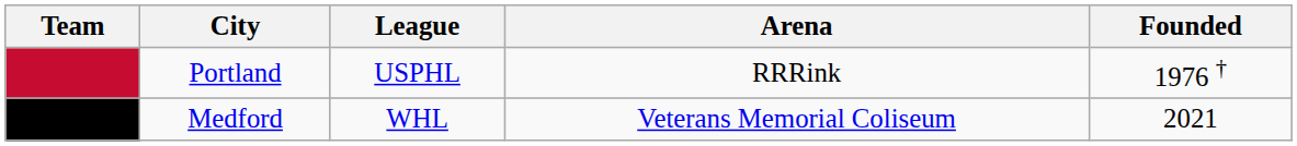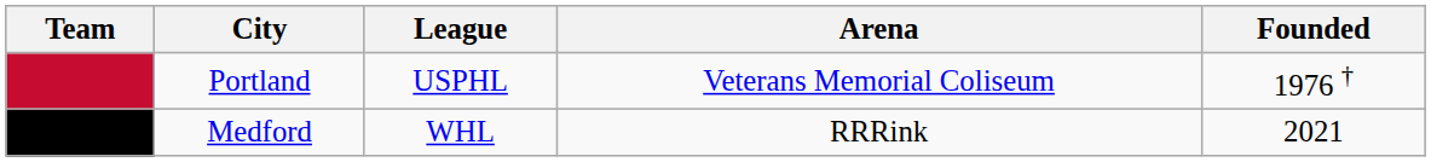Portland | Arena: RRRink -> Veterans Memorial Coliseum
Medford | Arena: Veterans Memorial Coliseum -> RRRink
